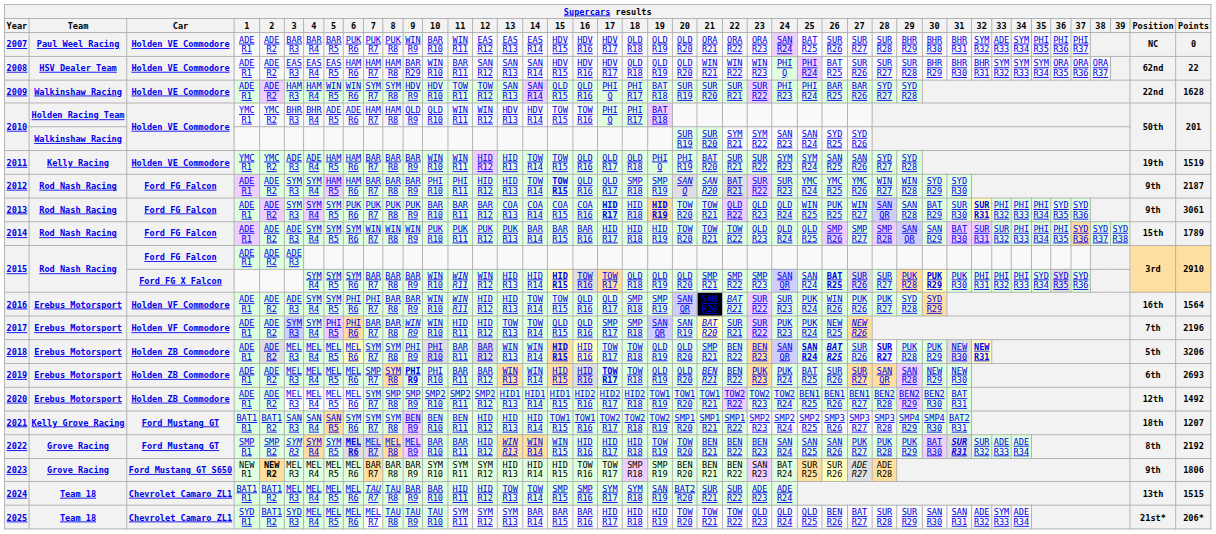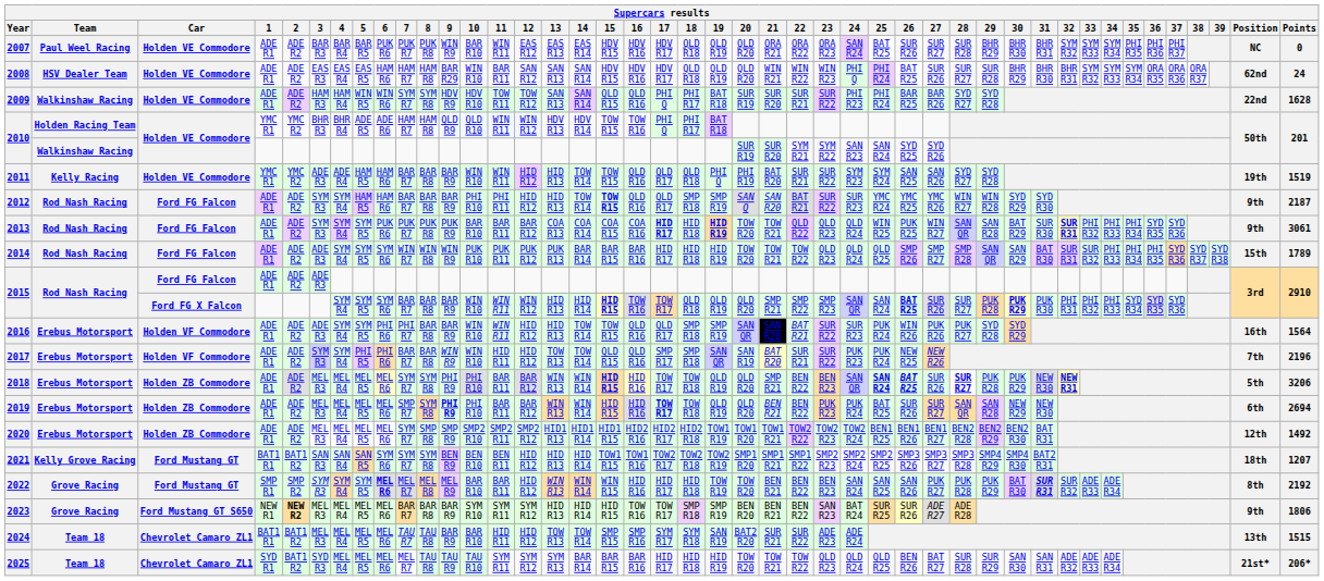2007 | 33: ADE R33 -> SYM R33
2008 | Points: 22 -> 24
2019 | Points: 2693 -> 2694
2025 | 33: SYM R33 -> ADE R33
